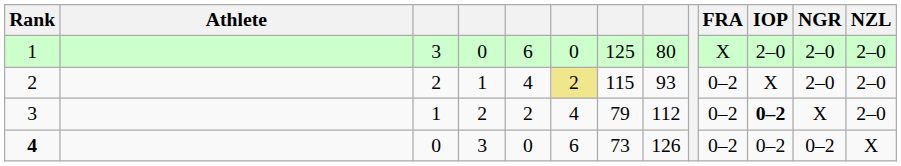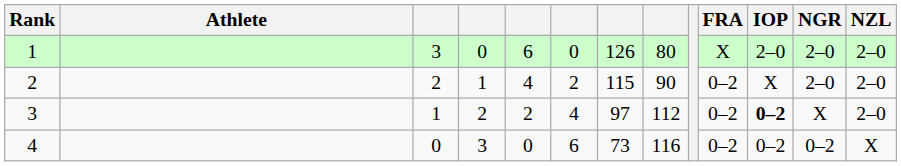row 2 | column 7: 125 -> 126
row 3 | column 6: khaki background -> no background
row 3 | column 8: 93 -> 90
row 4 | column 7: 79 -> 97
row 5 | Rank: bold -> normal
row 5 | column 8: 126 -> 116
